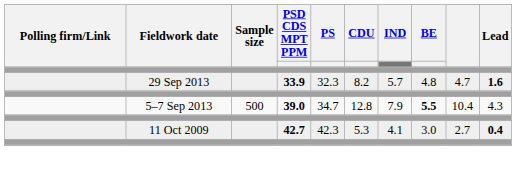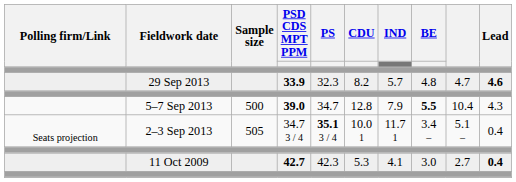29 Sep 2013 | Lead: 1.6 -> 4.6
+ row: Seats projection | 2–3 Sep 2013 | 505 | 34.7 3 / 4 | 35.1 3 / 4 | 10.0 1 | 11.7 1 | 3.4 – | 5.1 – | 0.4
